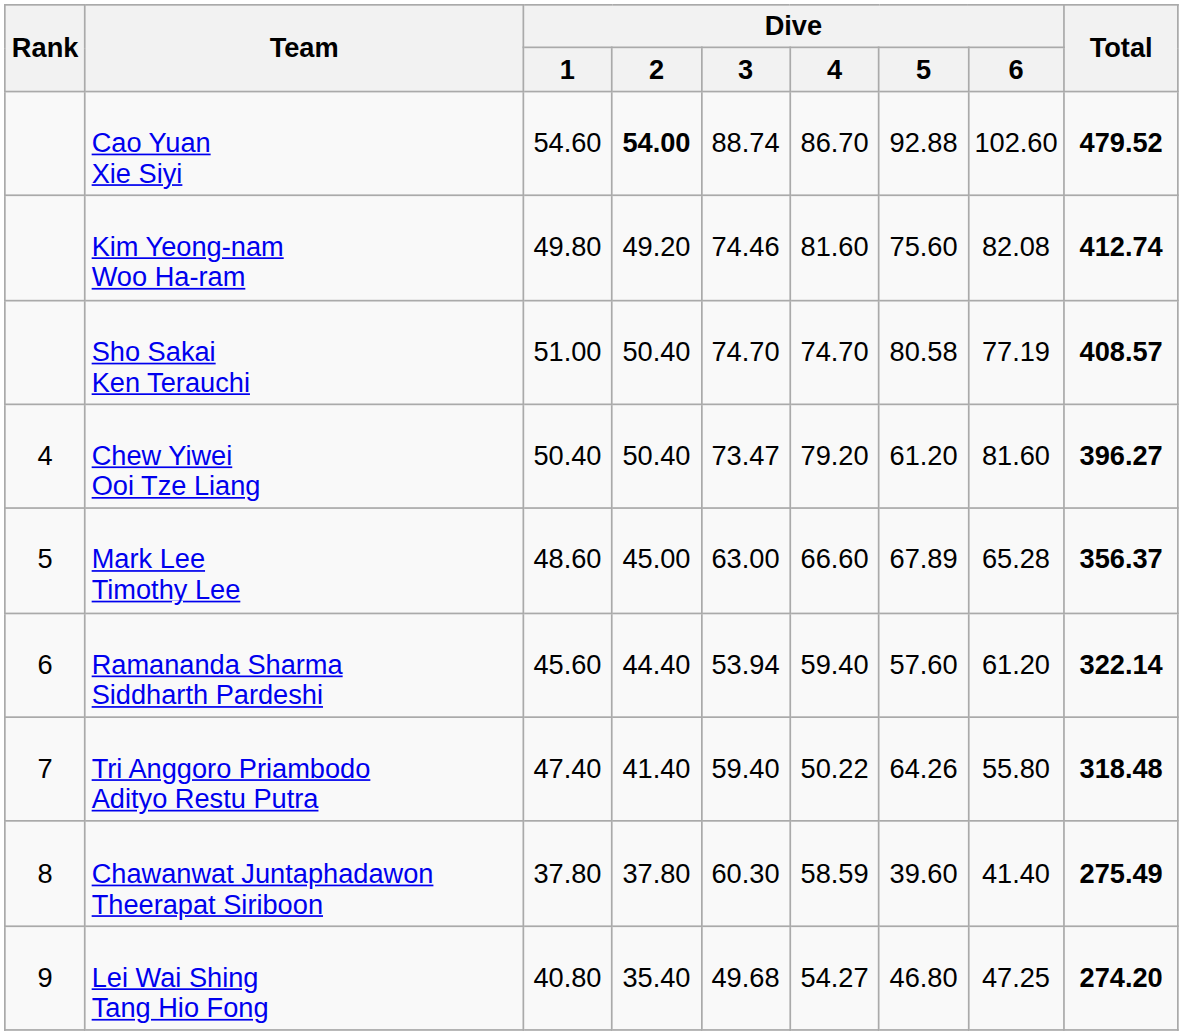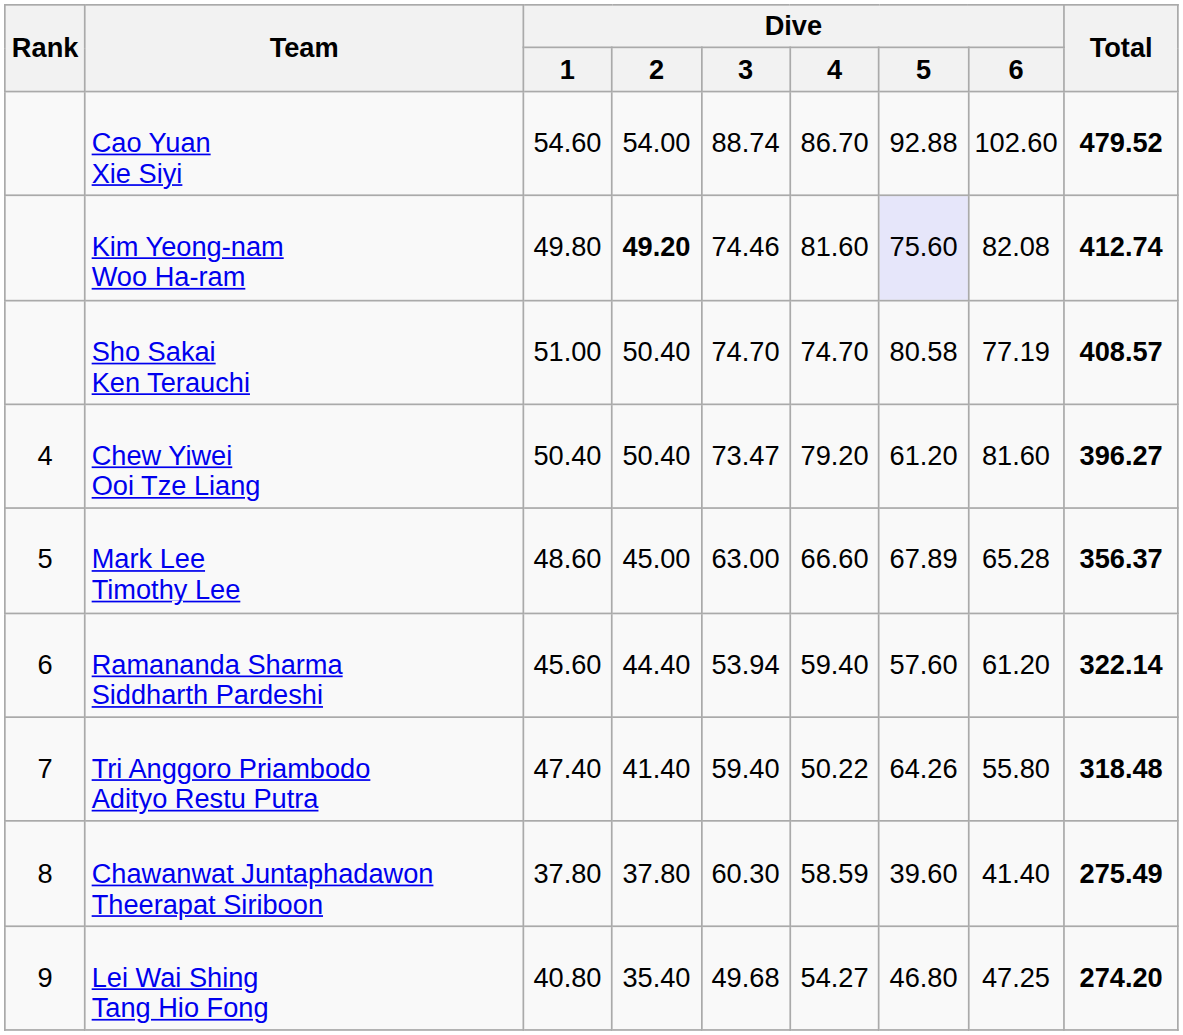Cao Yuan Xie Siyi | Dive / 2: bold -> normal
Kim Yeong-nam Woo Ha-ram | Dive / 2: normal -> bold
Kim Yeong-nam Woo Ha-ram | Dive / 5: no background -> lavender background
